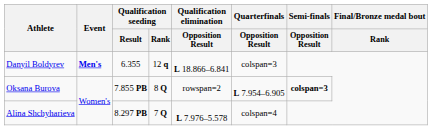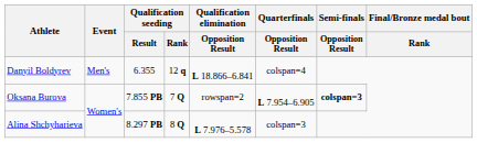Danyil Boldyrev | Event: bold -> normal
Danyil Boldyrev | Quarterfinals / Opposition Result: colspan=3 -> colspan=4
Oksana Burova | Qualification seeding / Rank: 8 Q -> 7 Q
Alina Shchyharieva | Qualification seeding / Rank: 7 Q -> 8 Q
Alina Shchyharieva | Quarterfinals / Opposition Result: colspan=4 -> colspan=3
